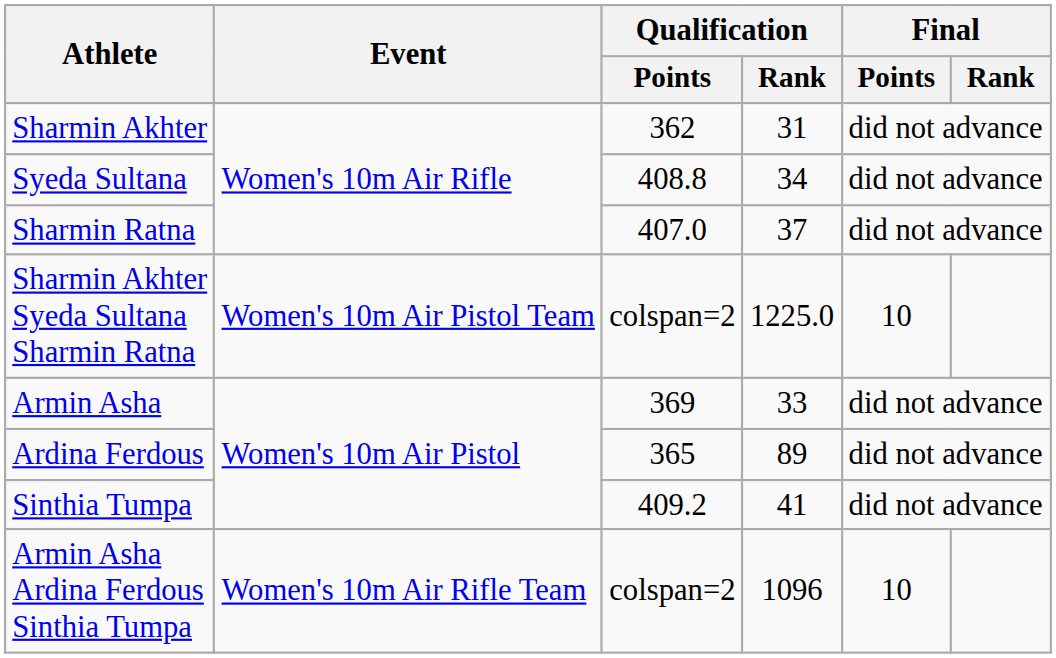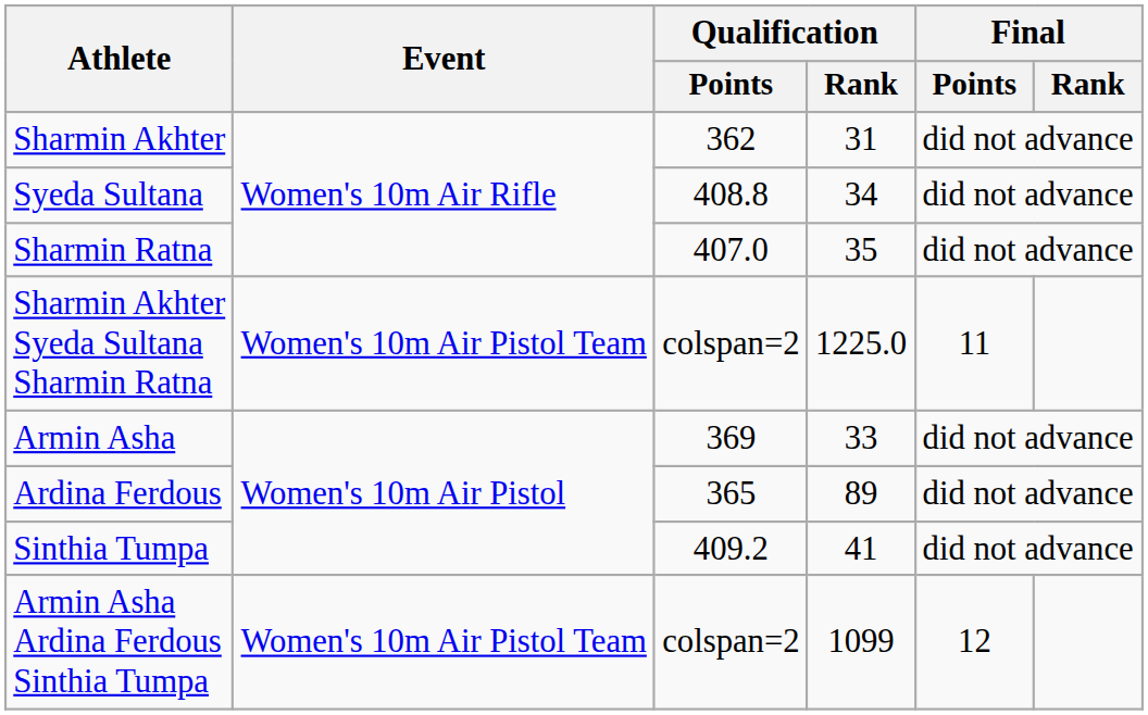Sharmin Ratna | Qualification / Rank: 37 -> 35
Sharmin Akhter Syeda Sultana Sharmin Ratna | Final / Points: 10 -> 11
Armin Asha Ardina Ferdous Sinthia Tumpa | Event: Women's 10m Air Rifle Team -> Women's 10m Air Pistol Team
Armin Asha Ardina Ferdous Sinthia Tumpa | Qualification / Rank: 1096 -> 1099
Armin Asha Ardina Ferdous Sinthia Tumpa | Final / Points: 10 -> 12
